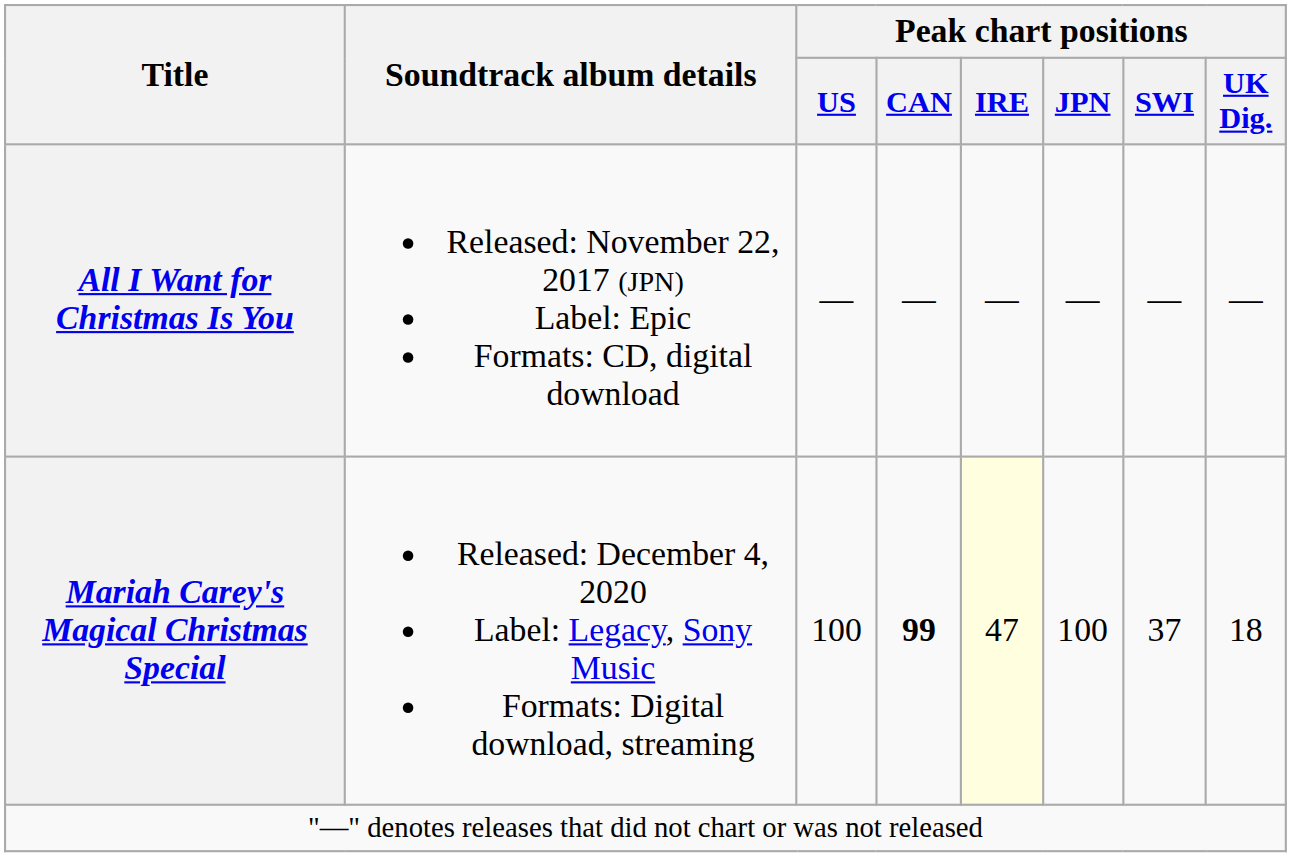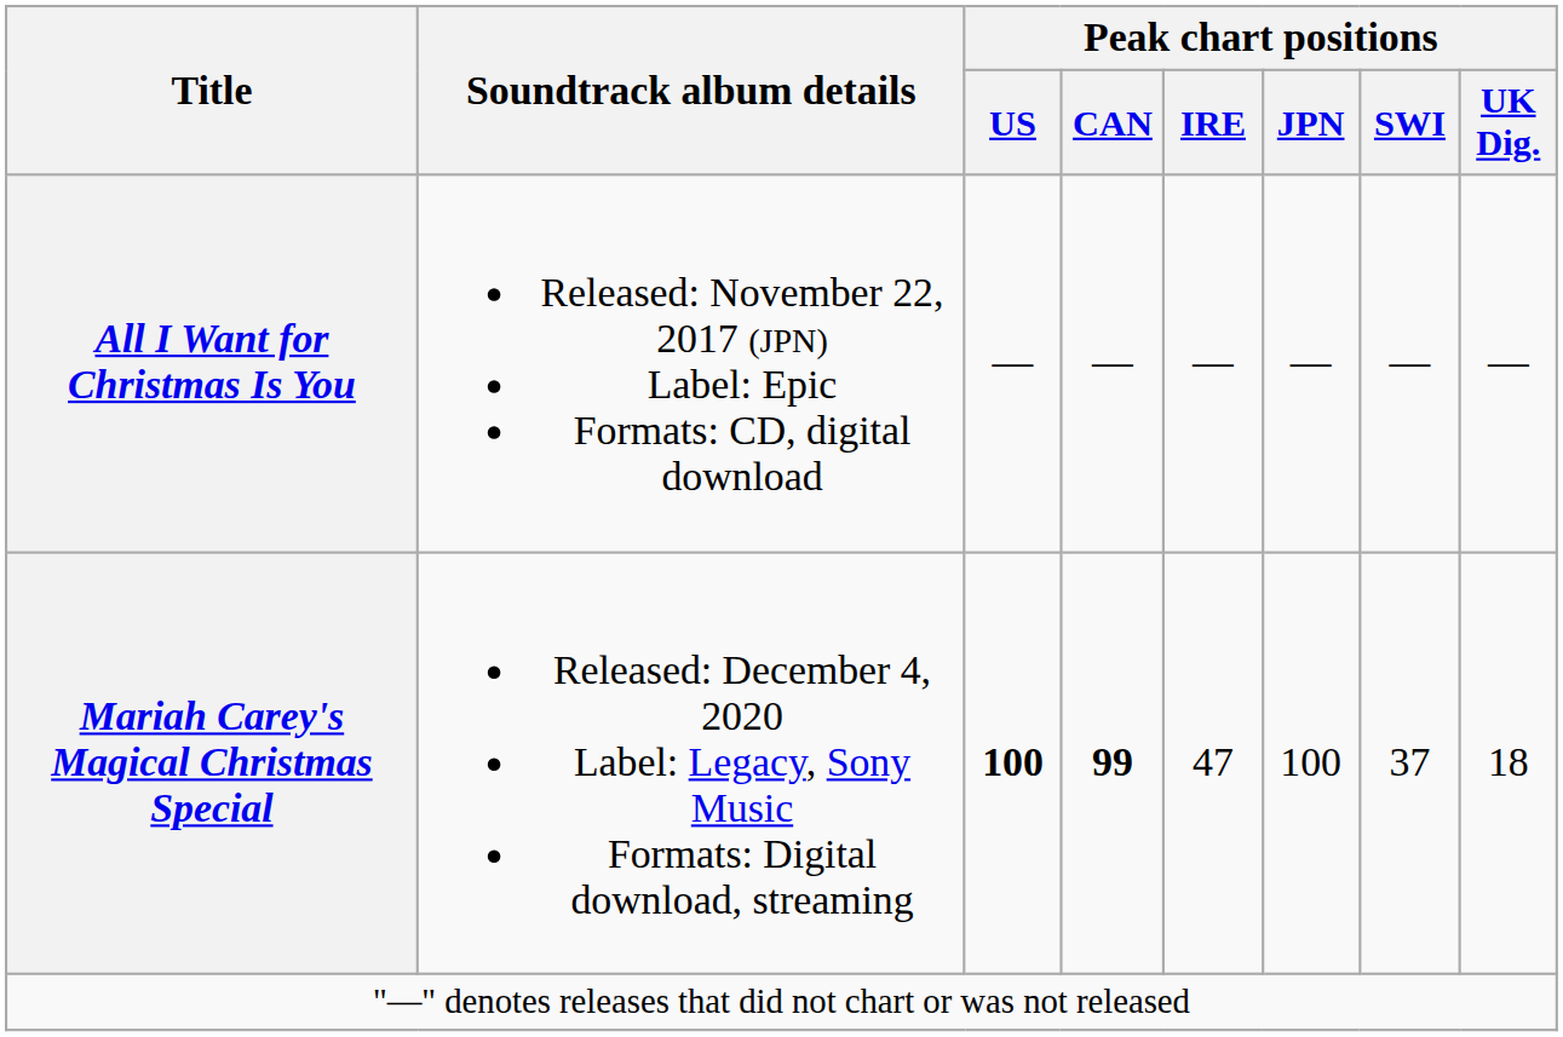Mariah Carey's Magical Christmas Special | Peak chart positions / US: normal -> bold
Mariah Carey's Magical Christmas Special | Peak chart positions / IRE: lightyellow background -> no background
